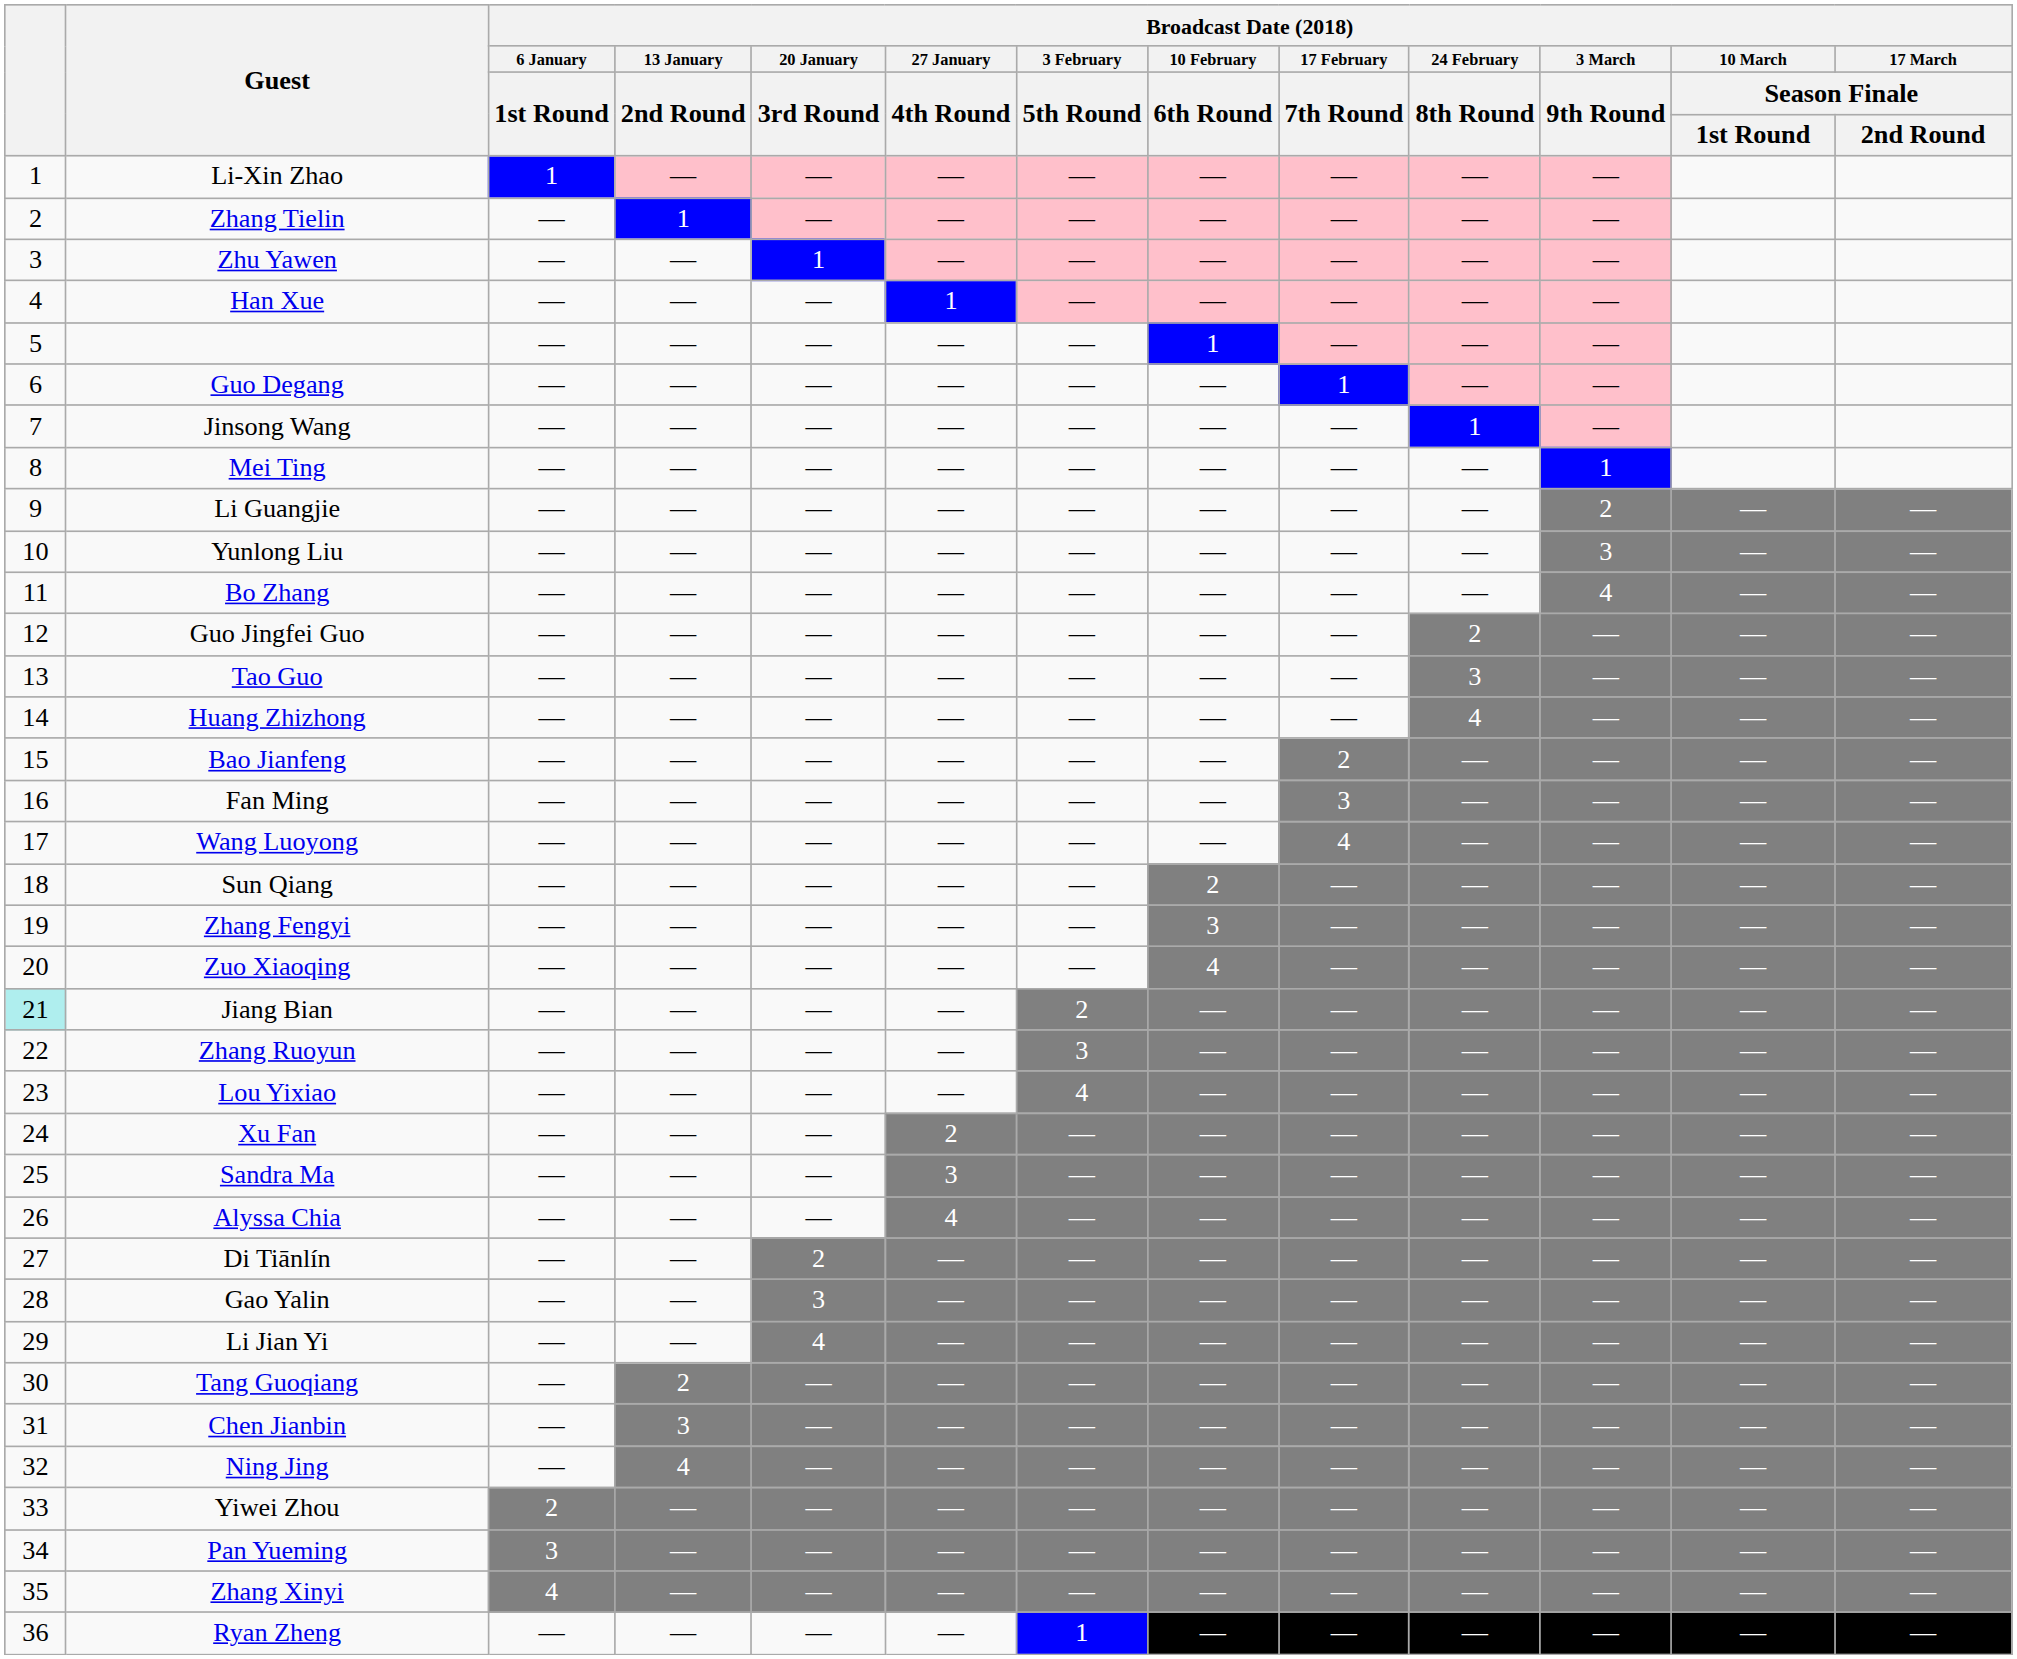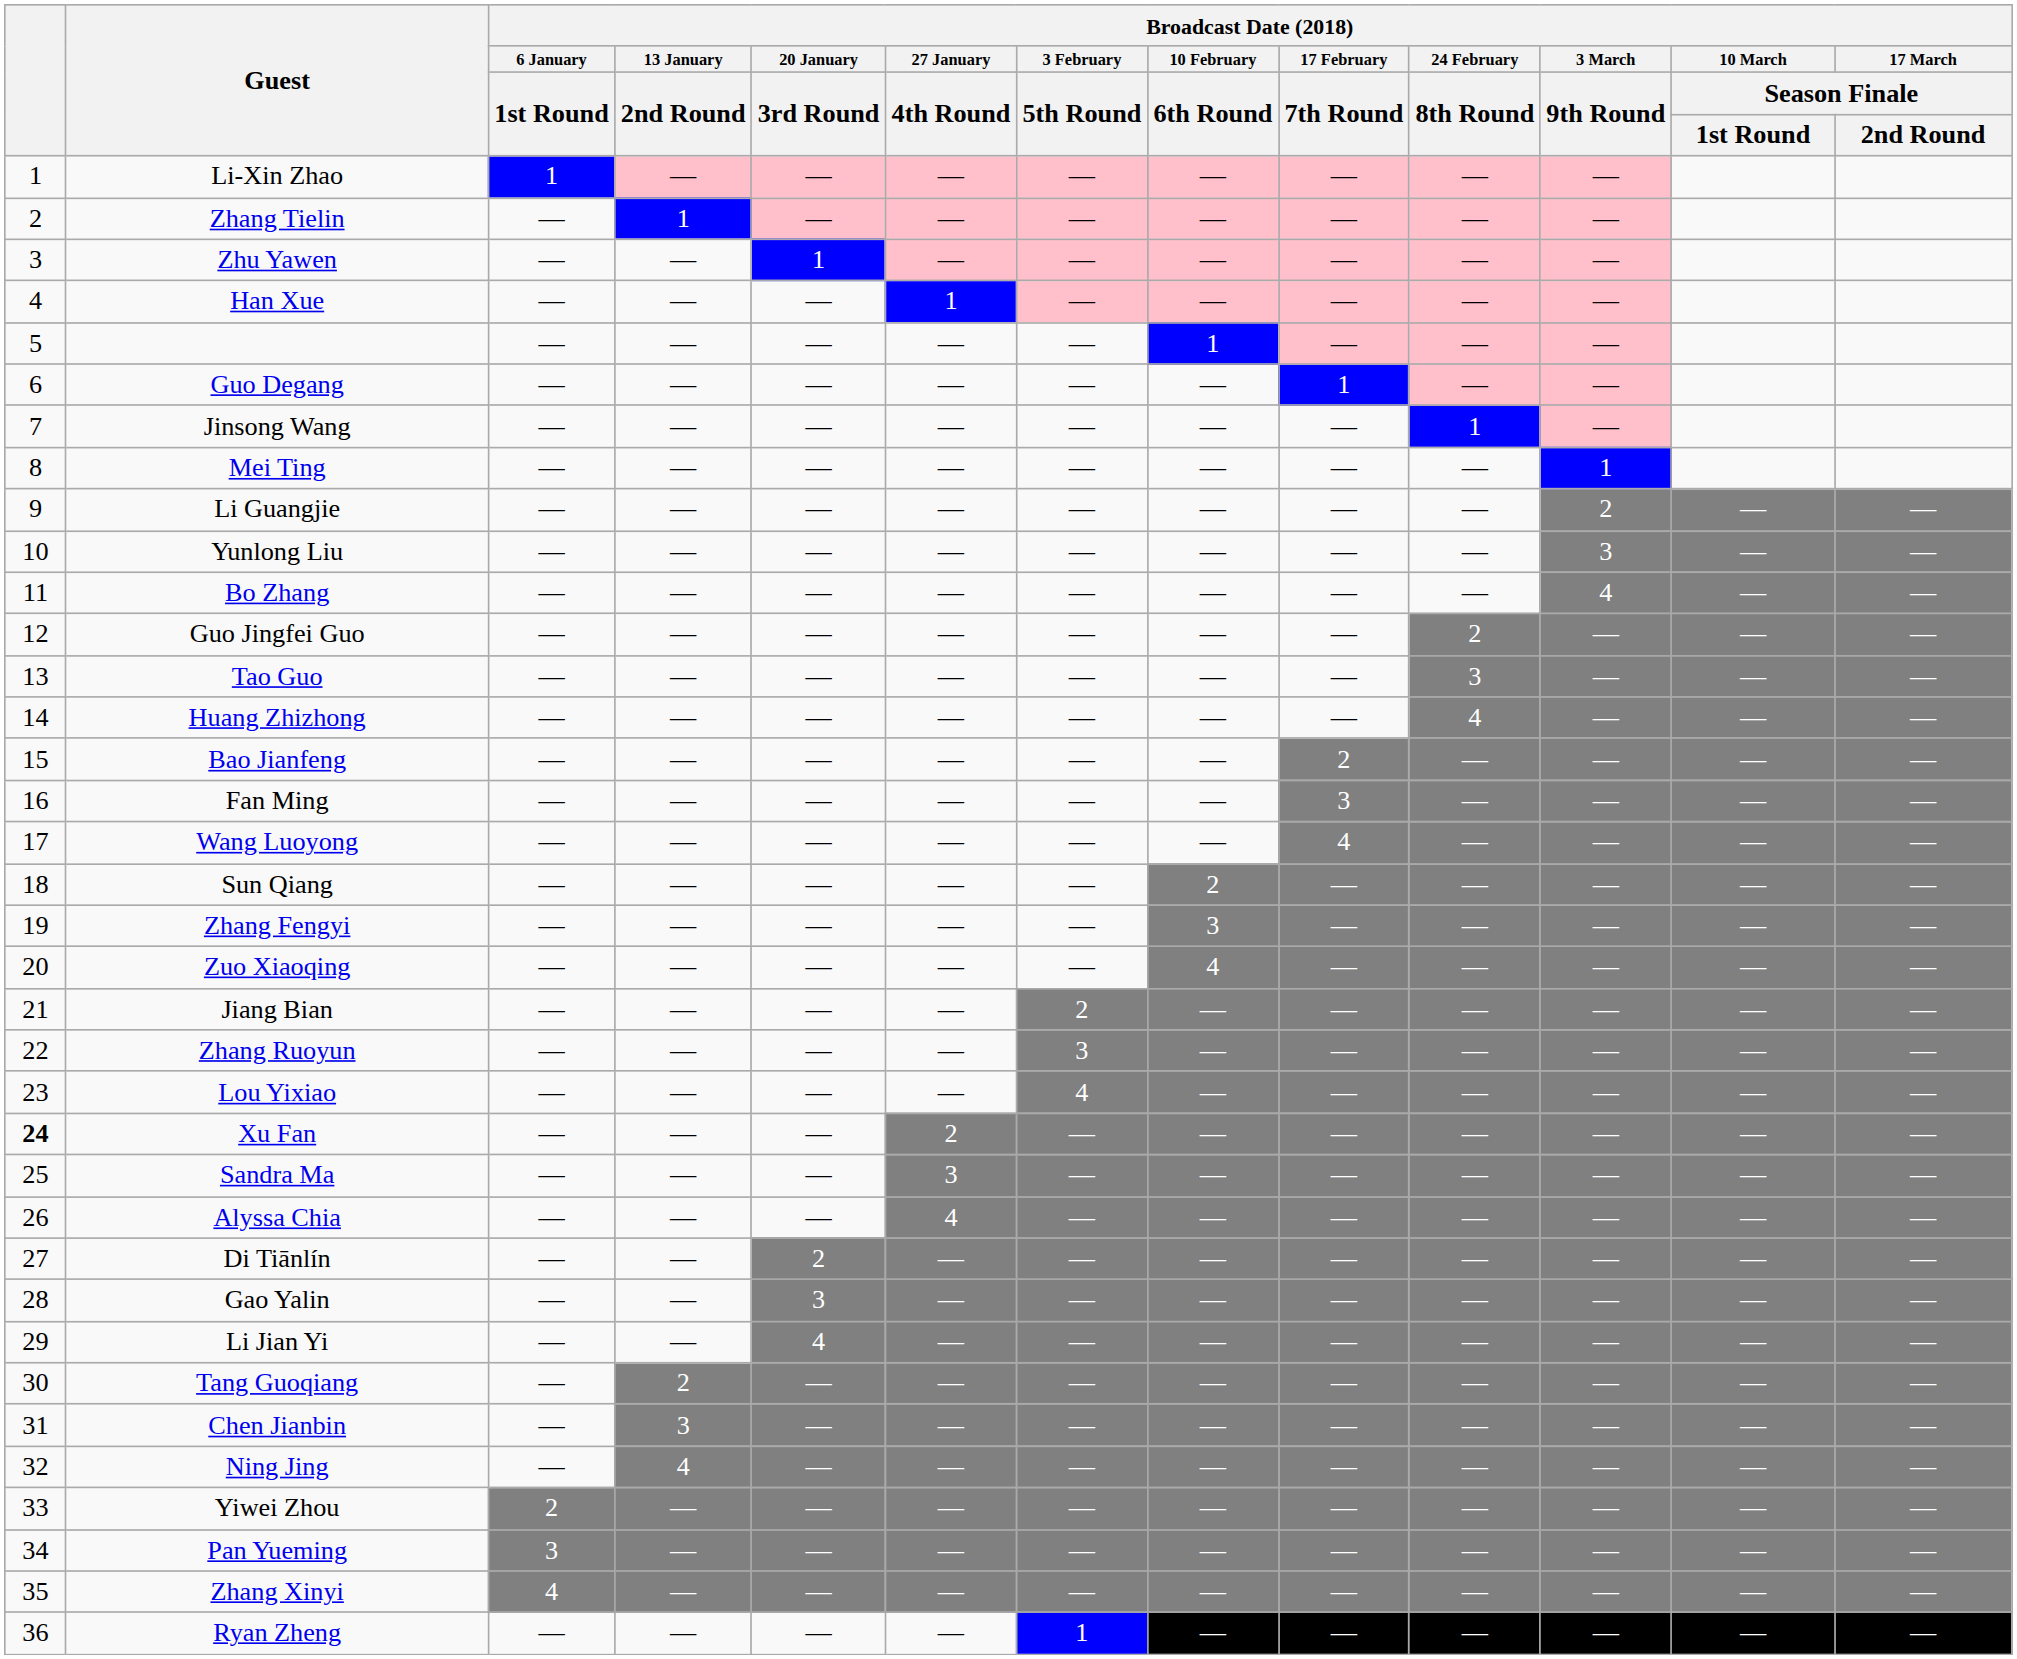Jiang Bian | column 1: paleturquoise background -> no background
Xu Fan | column 1: normal -> bold
